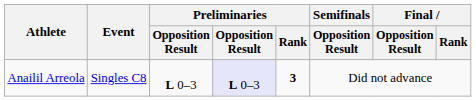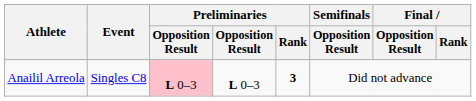Anailil Arreola | column 3: no background -> pink background
Anailil Arreola | column 4: lavender background -> no background
